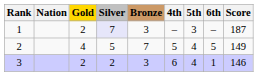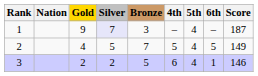row 2 | Gold: 2 -> 9
row 2 | 5th: 3 -> 4
row 4 | Bronze: 3 -> 5
